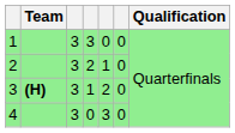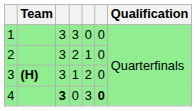4 | column 3: normal -> bold
4 | column 6: normal -> bold
